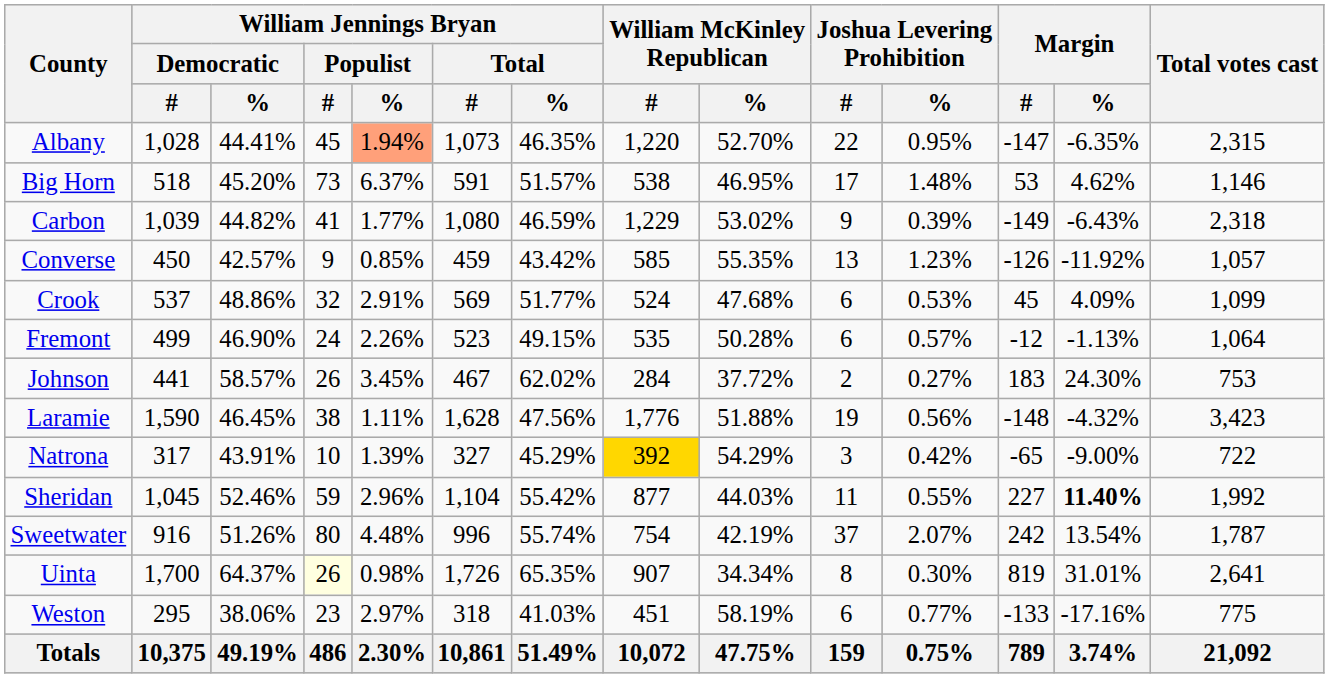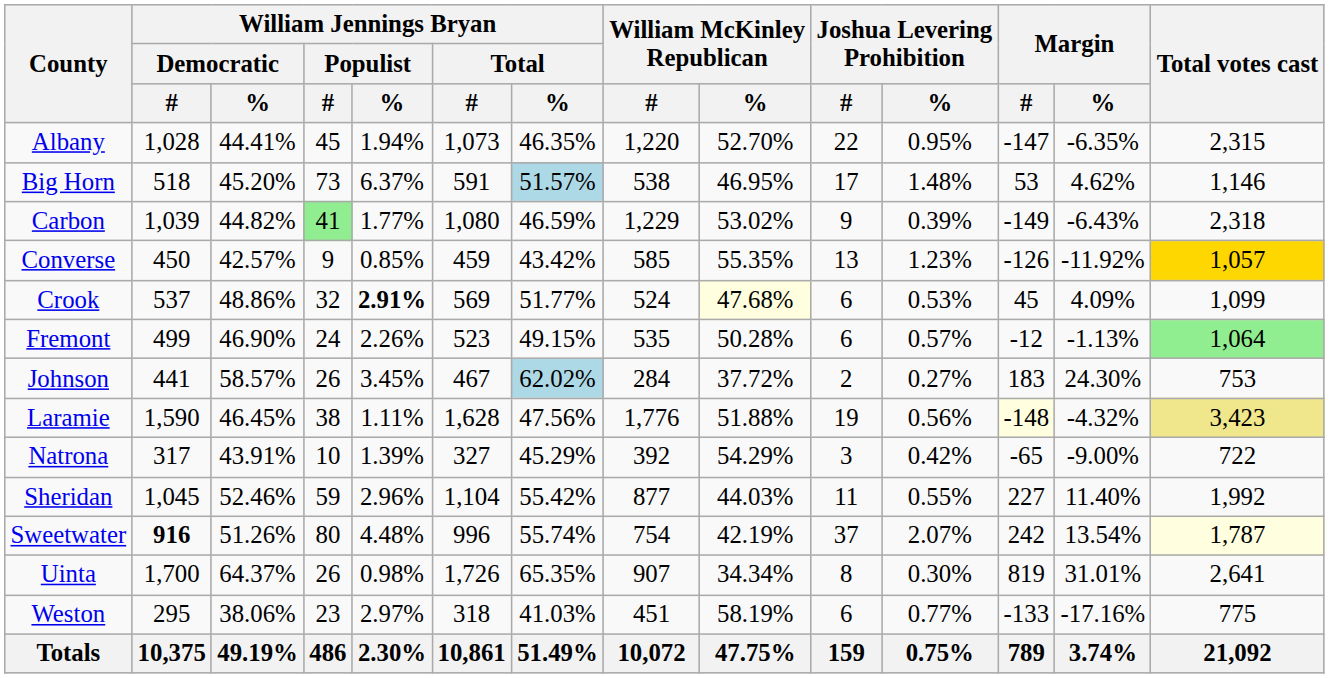Albany | William Jennings Bryan / Populist / %: lightsalmon background -> no background
Big Horn | William Jennings Bryan / Total / %: no background -> lightblue background
Carbon | William Jennings Bryan / Populist / #: no background -> lightgreen background
Converse | Total votes cast: no background -> gold background
Crook | William Jennings Bryan / Populist / %: normal -> bold
Crook | William McKinley Republican / %: no background -> lightyellow background
Fremont | Total votes cast: no background -> lightgreen background
Johnson | William Jennings Bryan / Total / %: no background -> lightblue background
Laramie | Margin / #: no background -> lightyellow background
Laramie | Total votes cast: no background -> khaki background
Natrona | William McKinley Republican / #: gold background -> no background
Sheridan | Margin / %: bold -> normal
Sweetwater | William Jennings Bryan / Democratic / #: normal -> bold
Sweetwater | Total votes cast: no background -> lightyellow background
Uinta | William Jennings Bryan / Populist / #: lightyellow background -> no background
